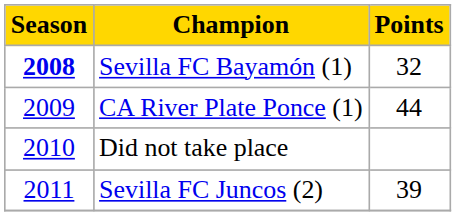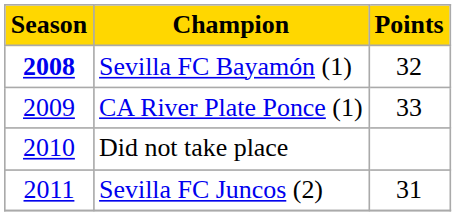CA River Plate Ponce (1) | Points: 44 -> 33
Sevilla FC Juncos (2) | Points: 39 -> 31
